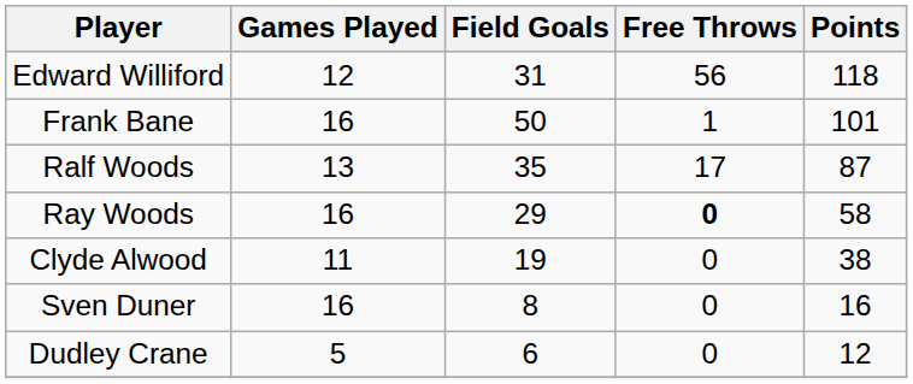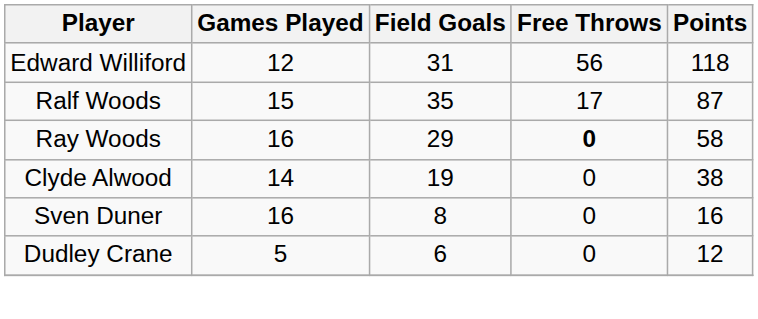- row: Frank Bane | 16 | 50 | 1 | 101
Ralf Woods | Games Played: 13 -> 15
Clyde Alwood | Games Played: 11 -> 14
